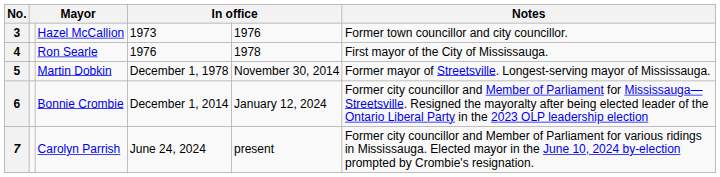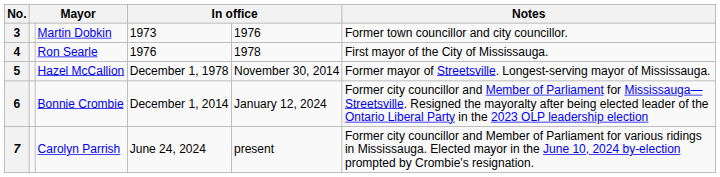3 | column 3: Hazel McCallion -> Martin Dobkin
5 | column 3: Martin Dobkin -> Hazel McCallion
